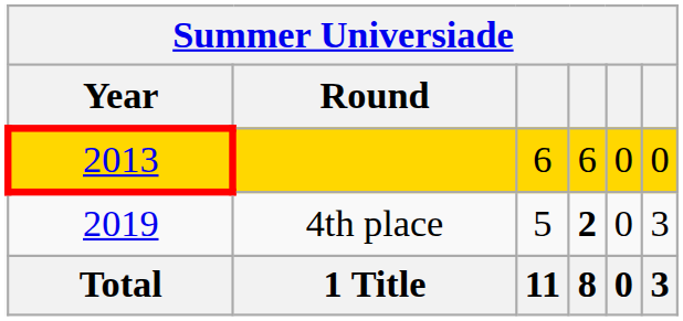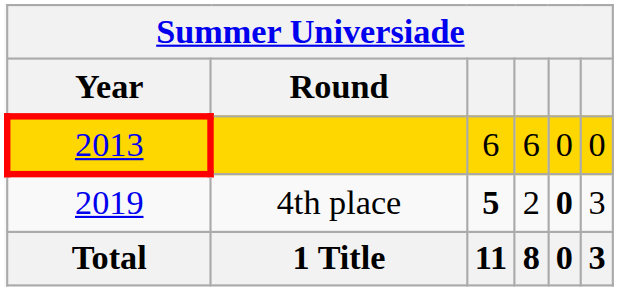4th place | column 3: normal -> bold
4th place | column 4: bold -> normal
4th place | column 5: normal -> bold
